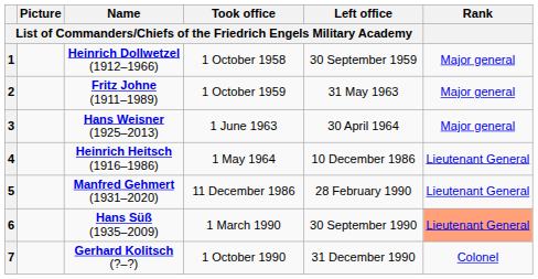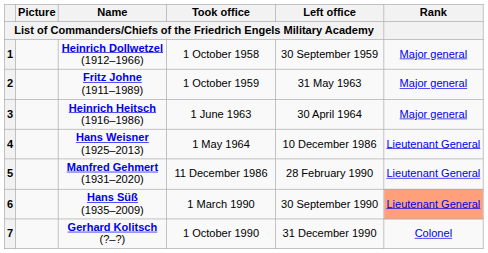3 | column 3: Hans Weisner (1925–2013) -> Heinrich Heitsch (1916–1986)
4 | column 3: Heinrich Heitsch (1916–1986) -> Hans Weisner (1925–2013)
